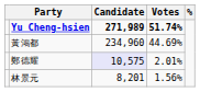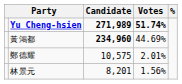黃鴻都 | Candidate: normal -> bold
鄭德耀 | Candidate: lavender background -> no background
